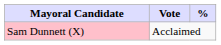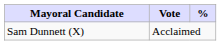Sam Dunnett (X) | Mayoral Candidate: pink background -> no background
